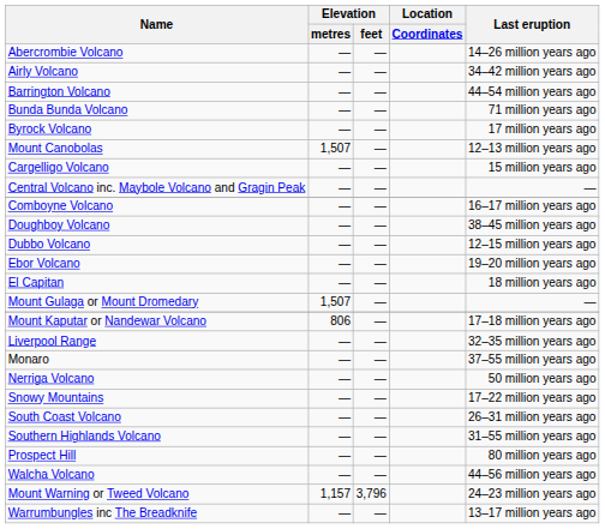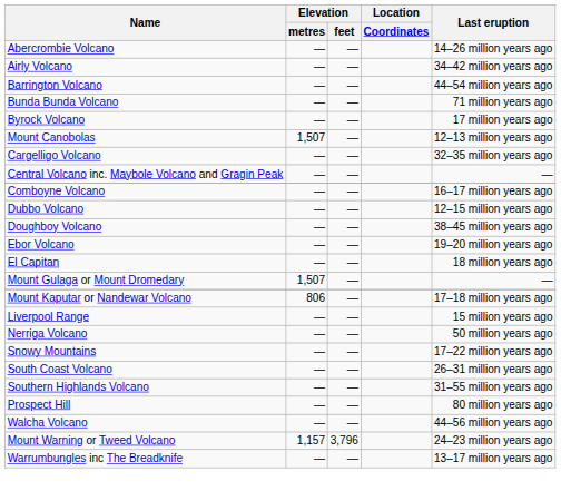Cargelligo Volcano | Last eruption: 15 million years ago -> 32–35 million years ago
rows swapped: Doughboy Volcano <-> Dubbo Volcano
Liverpool Range | Last eruption: 32–35 million years ago -> 15 million years ago
- row: Monaro | — | — | 37–55 million years ago
